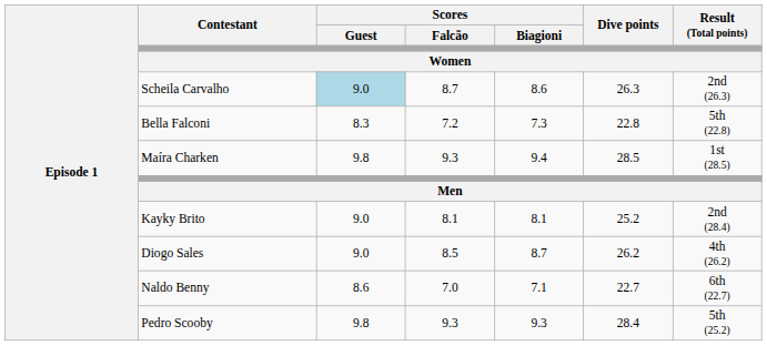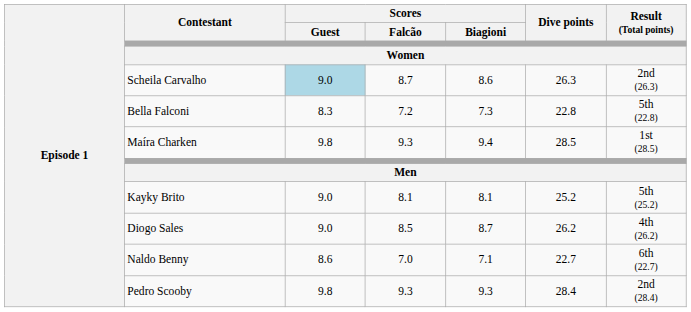Kayky Brito | Result (Total points): 2nd (28.4) -> 5th (25.2)
Pedro Scooby | Result (Total points): 5th (25.2) -> 2nd (28.4)
